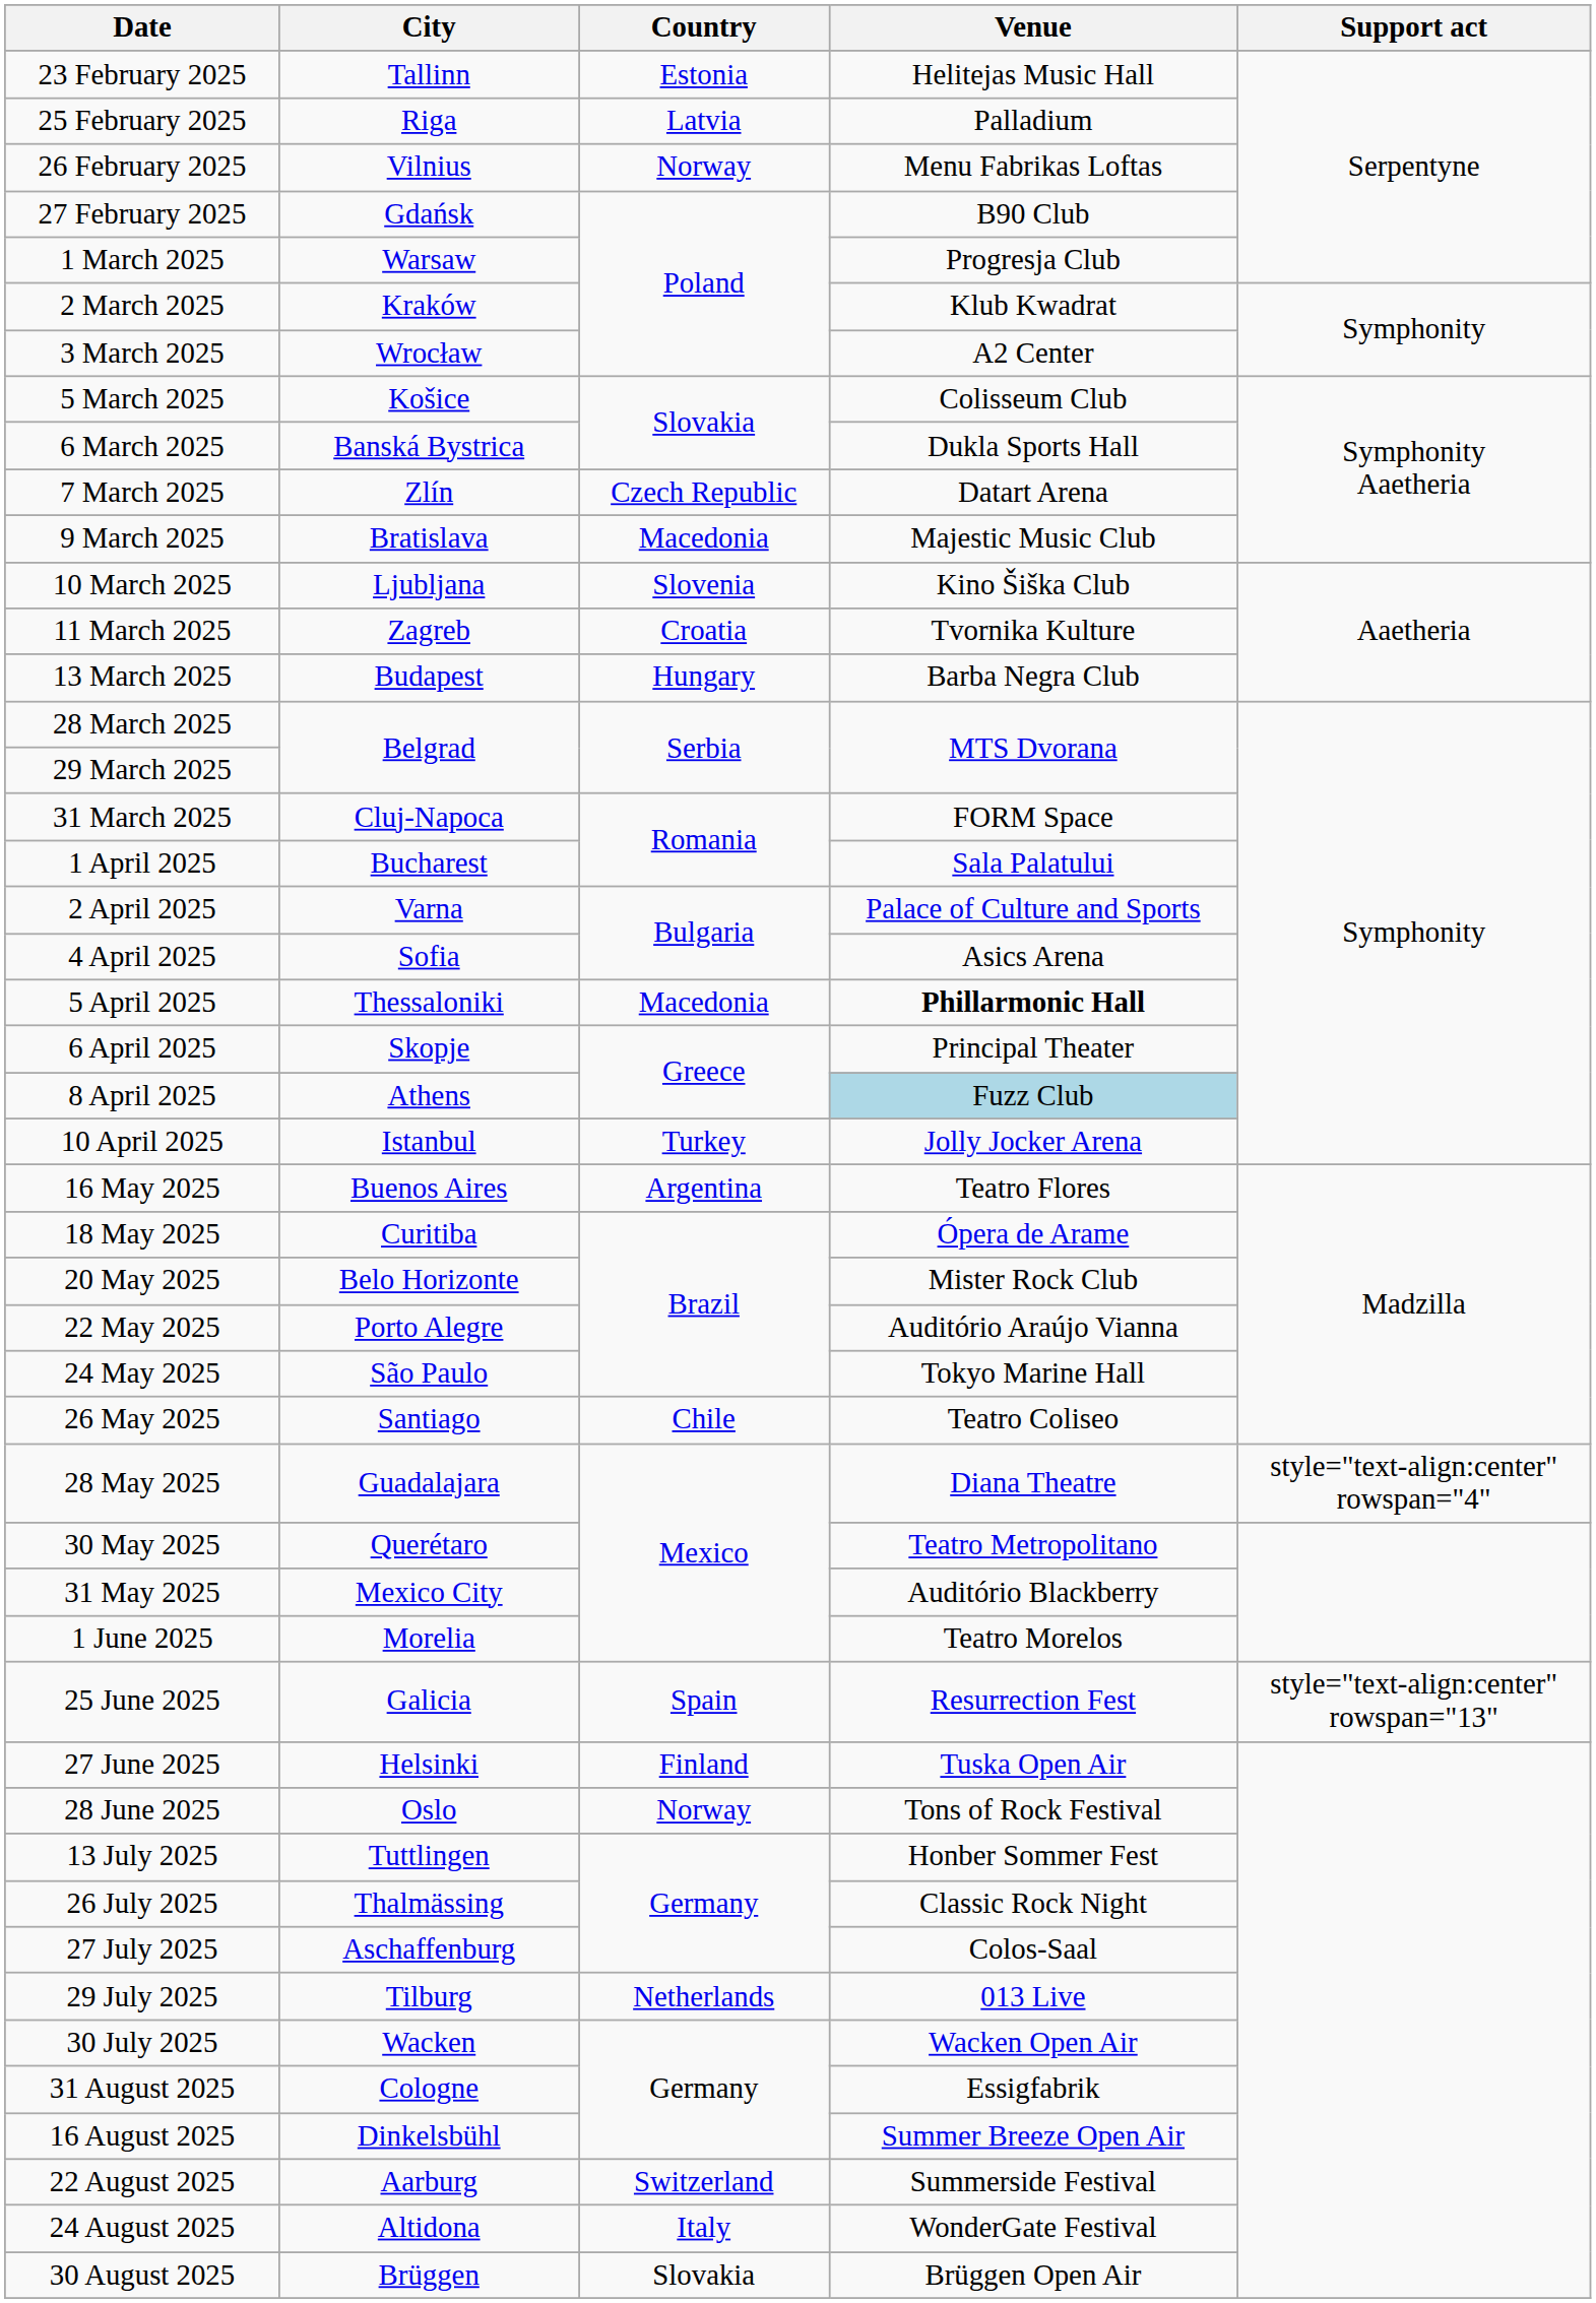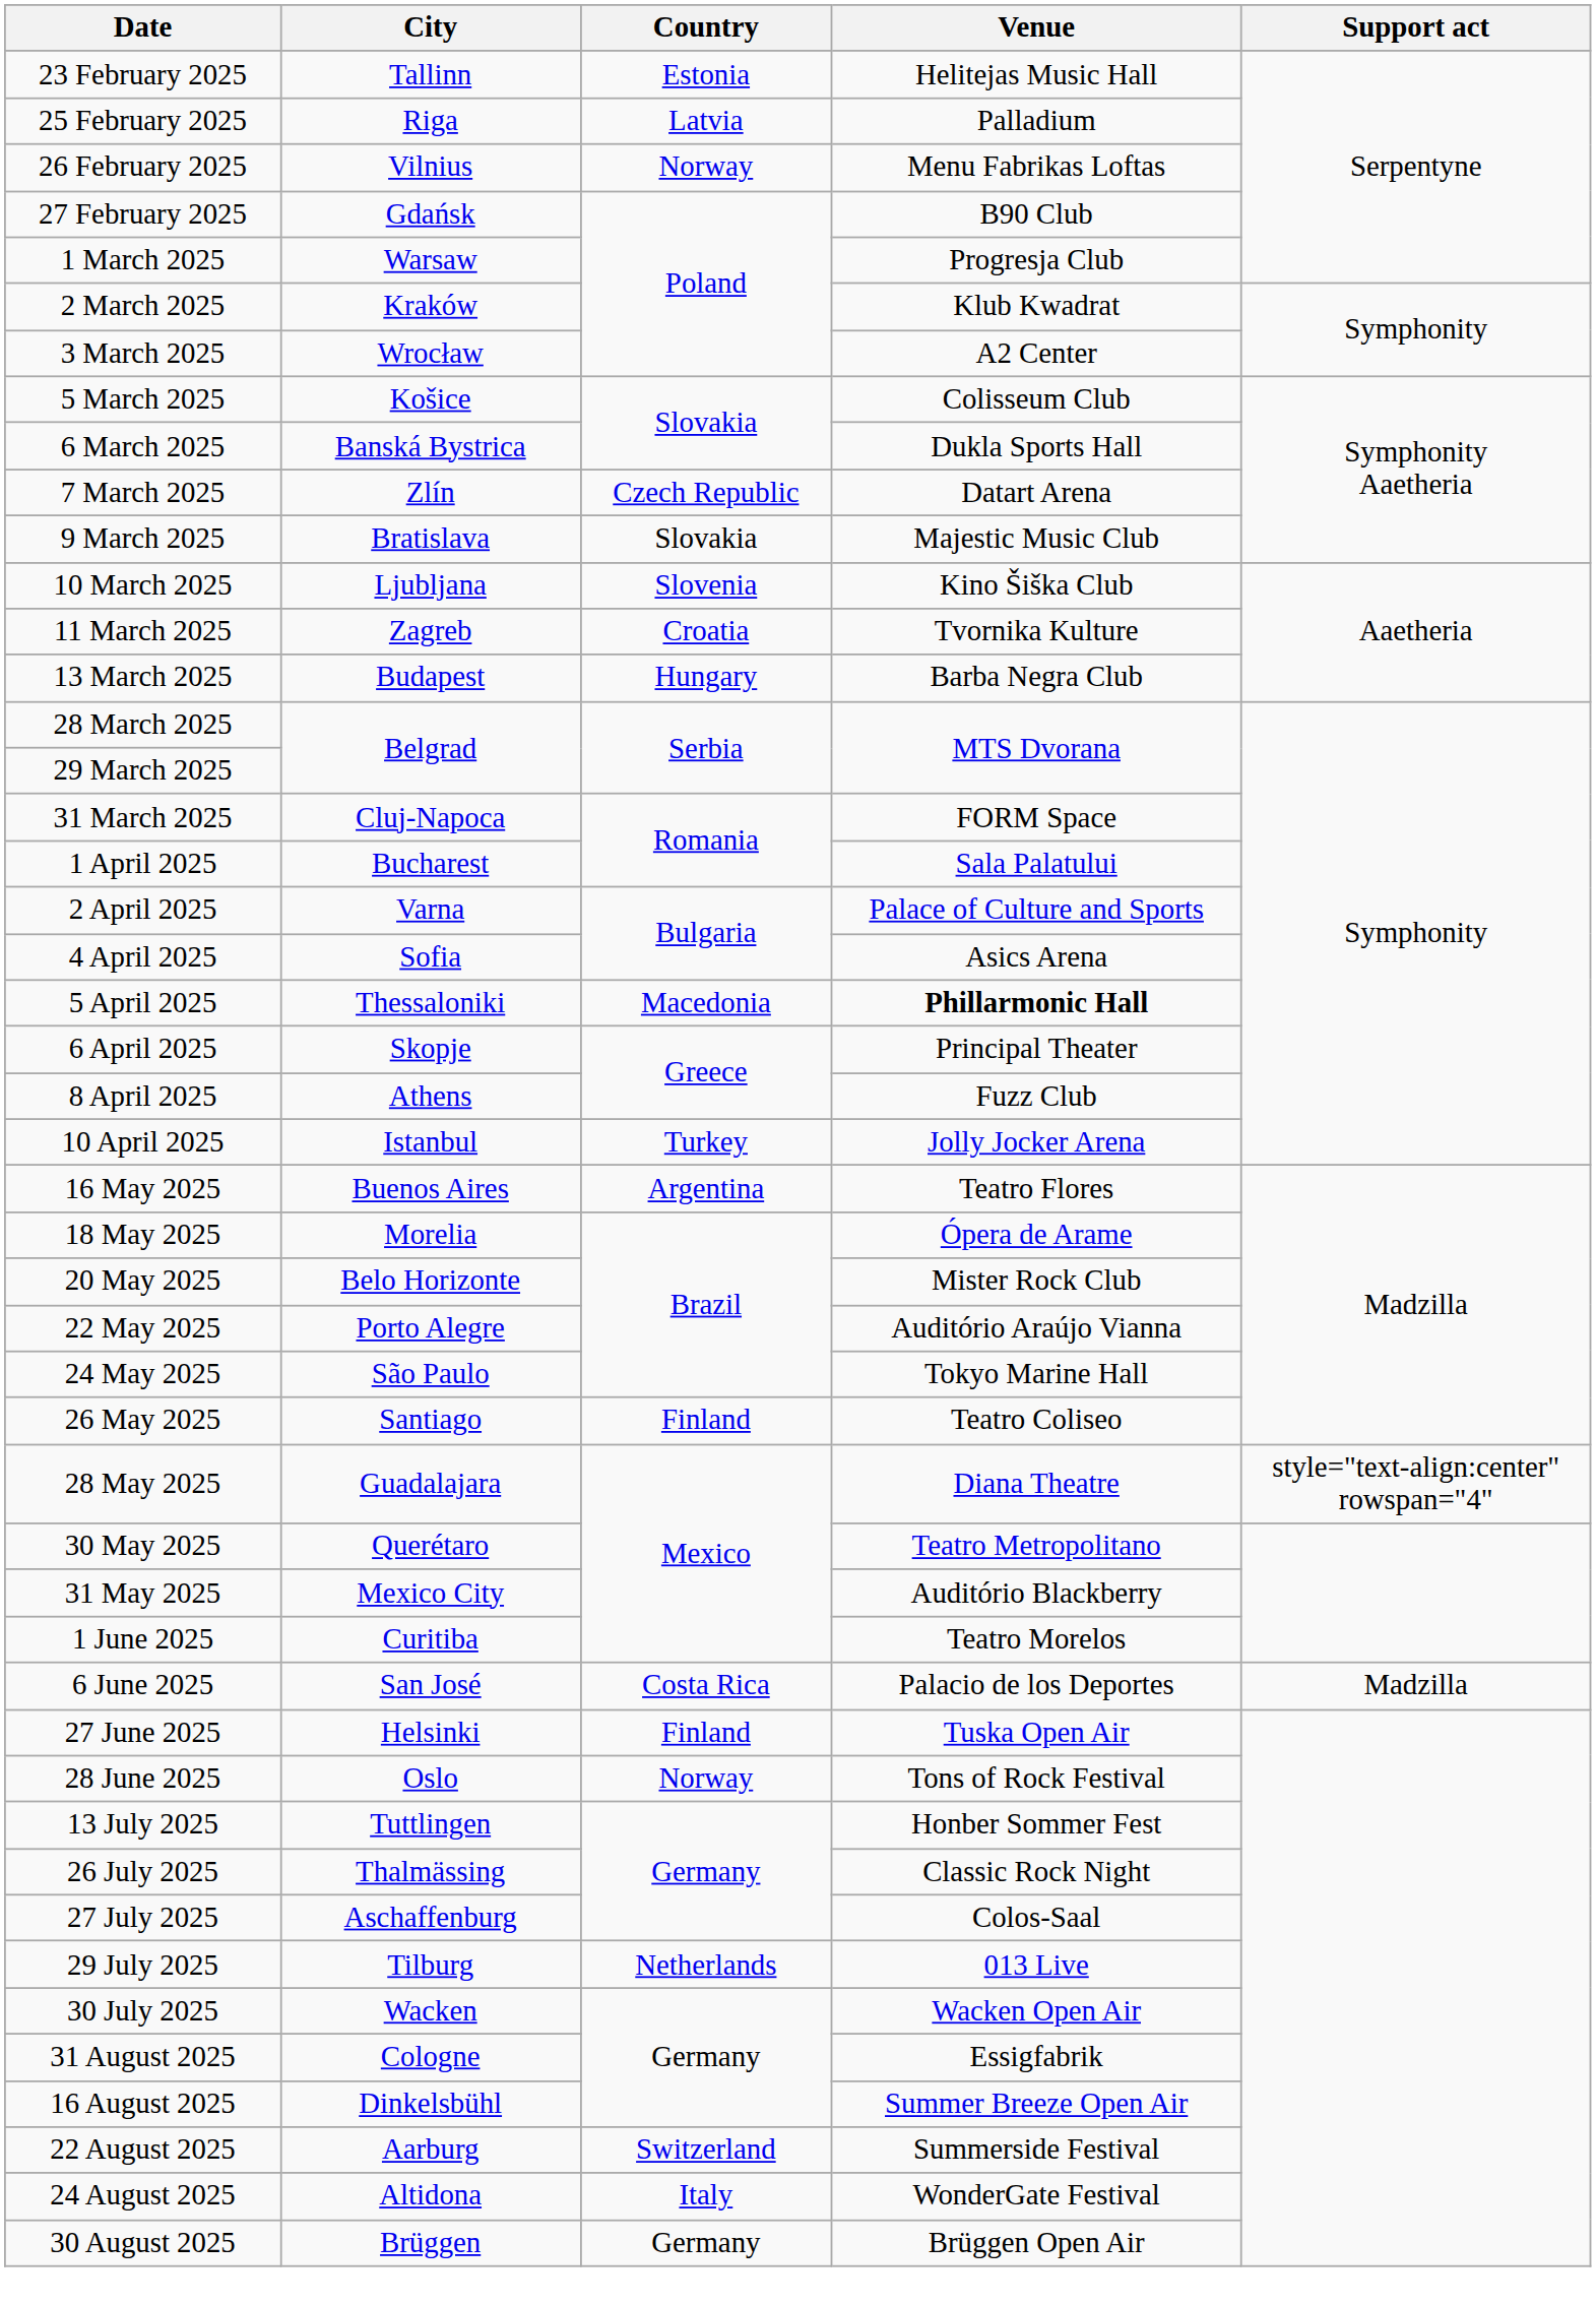9 March 2025 | Country: Macedonia -> Slovakia
8 April 2025 | Venue: lightblue background -> no background
18 May 2025 | City: Curitiba -> Morelia
26 May 2025 | Country: Chile -> Finland
1 June 2025 | City: Morelia -> Curitiba
+ row: 6 June 2025 | San José | Costa Rica | Palacio de los Deportes | Madzilla
- row: 25 June 2025 | Galicia | Spain | Resurrection Fest | style="text-align:center" rowspan="13"
30 August 2025 | Country: Slovakia -> Germany
